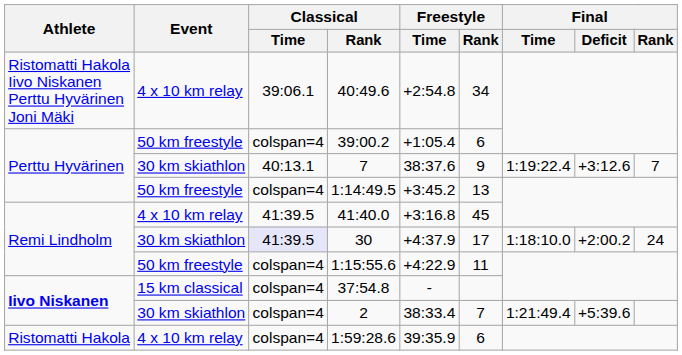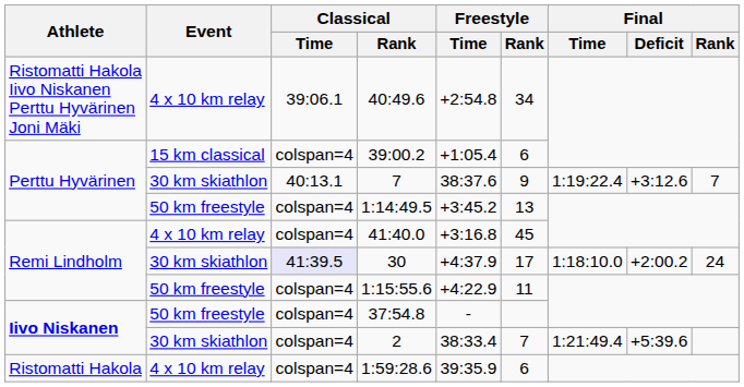39:00.2 | Event: 50 km freestyle -> 15 km classical
41:40.0 | Classical / Time: 41:39.5 -> colspan=4
37:54.8 | Event: 15 km classical -> 50 km freestyle
